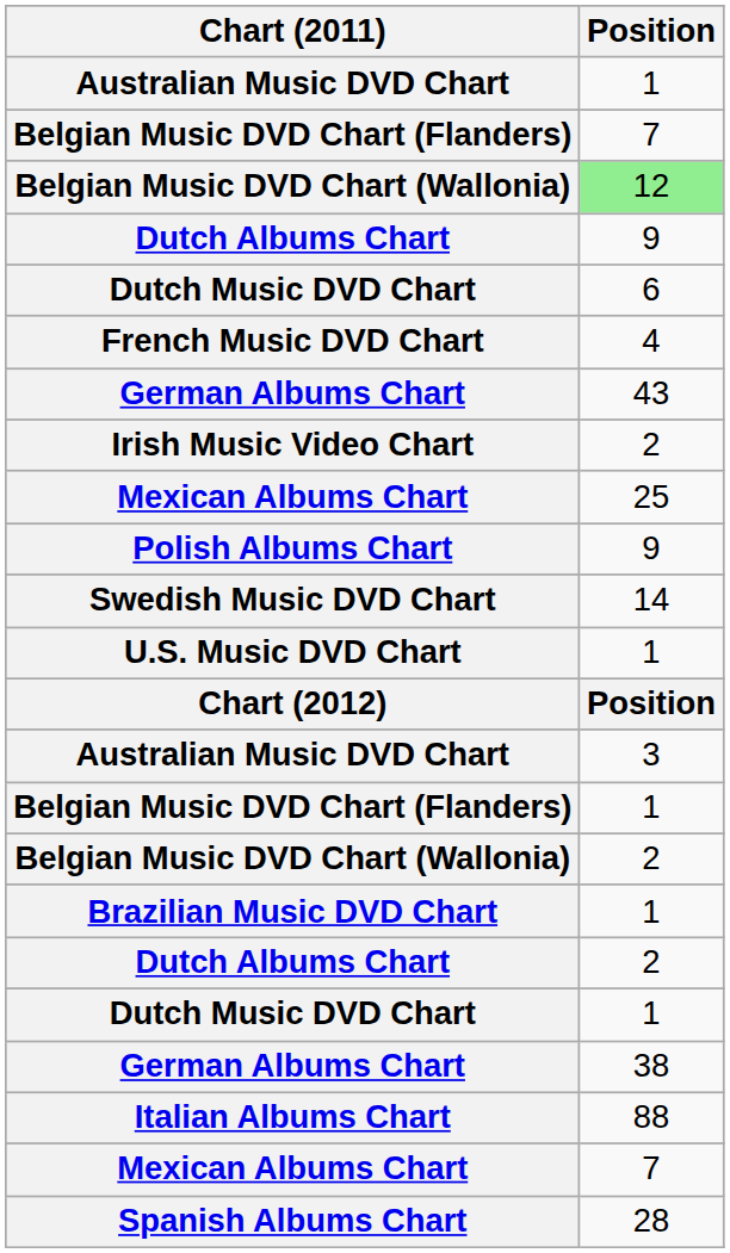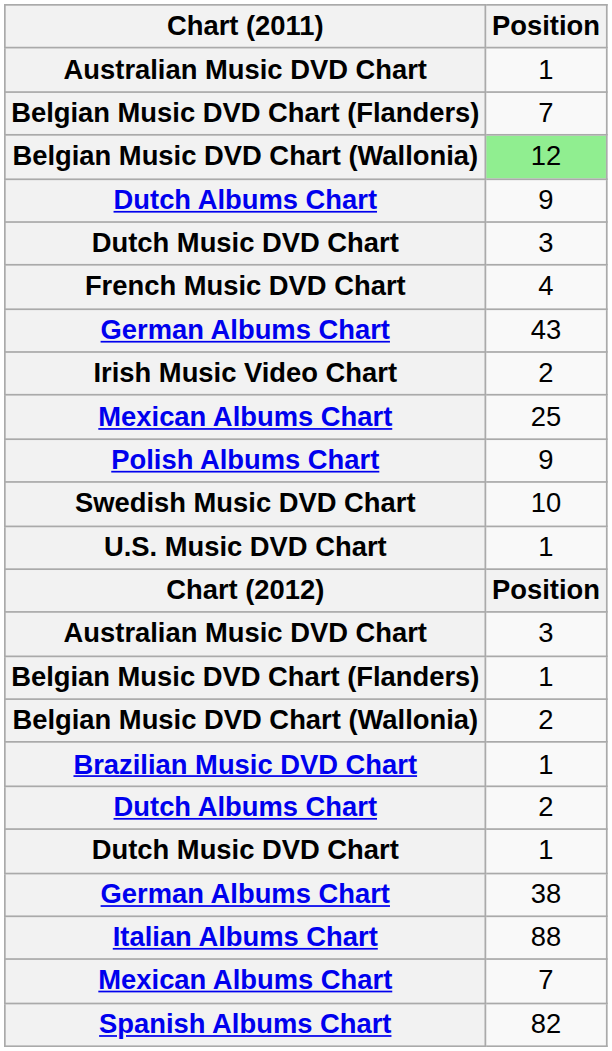row 6 | Position: 6 -> 3
row 12 | Position: 14 -> 10
row 24 | Position: 28 -> 82
